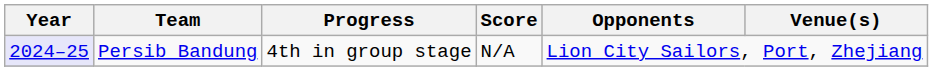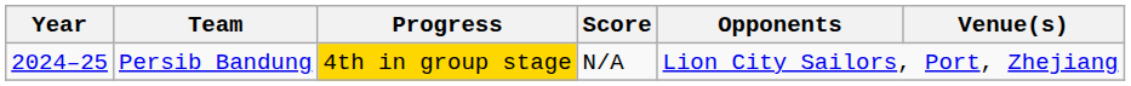Persib Bandung | Year: lavender background -> no background
Persib Bandung | Progress: no background -> gold background
